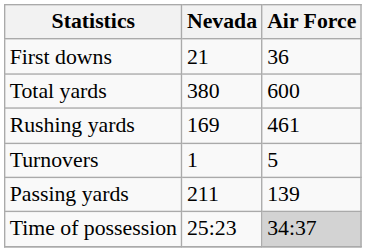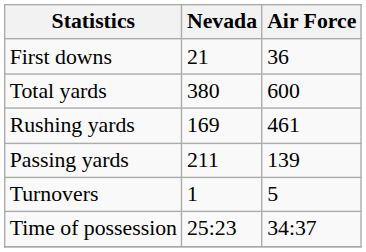rows swapped: Passing yards <-> Turnovers
Time of possession | Air Force: lightgrey background -> no background
